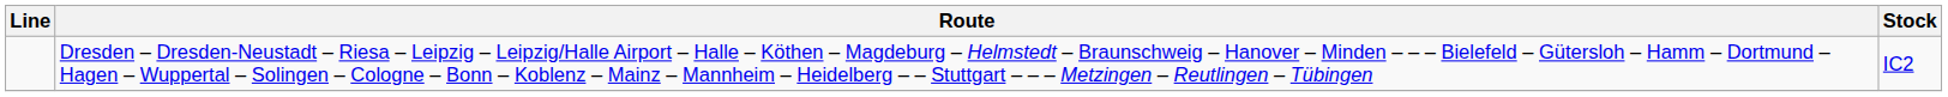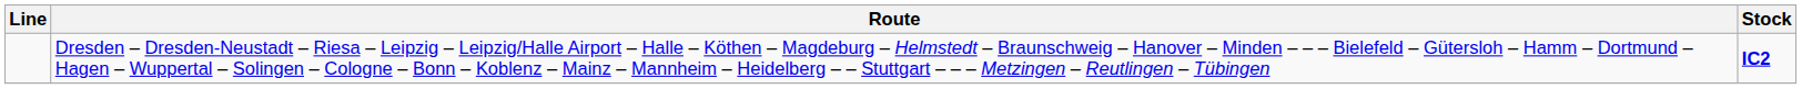row 2 | Stock: normal -> bold
